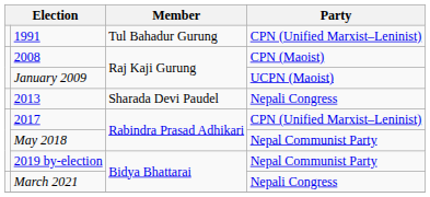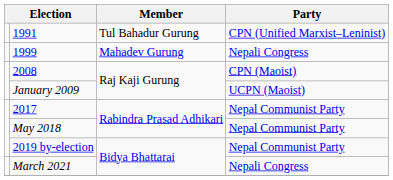+ row: 1999 | Mahadev Gurung | Nepali Congress
- row: 2013 | Sharada Devi Paudel | Nepali Congress
2017 | Party: CPN (Unified Marxist–Leninist) -> Nepal Communist Party
